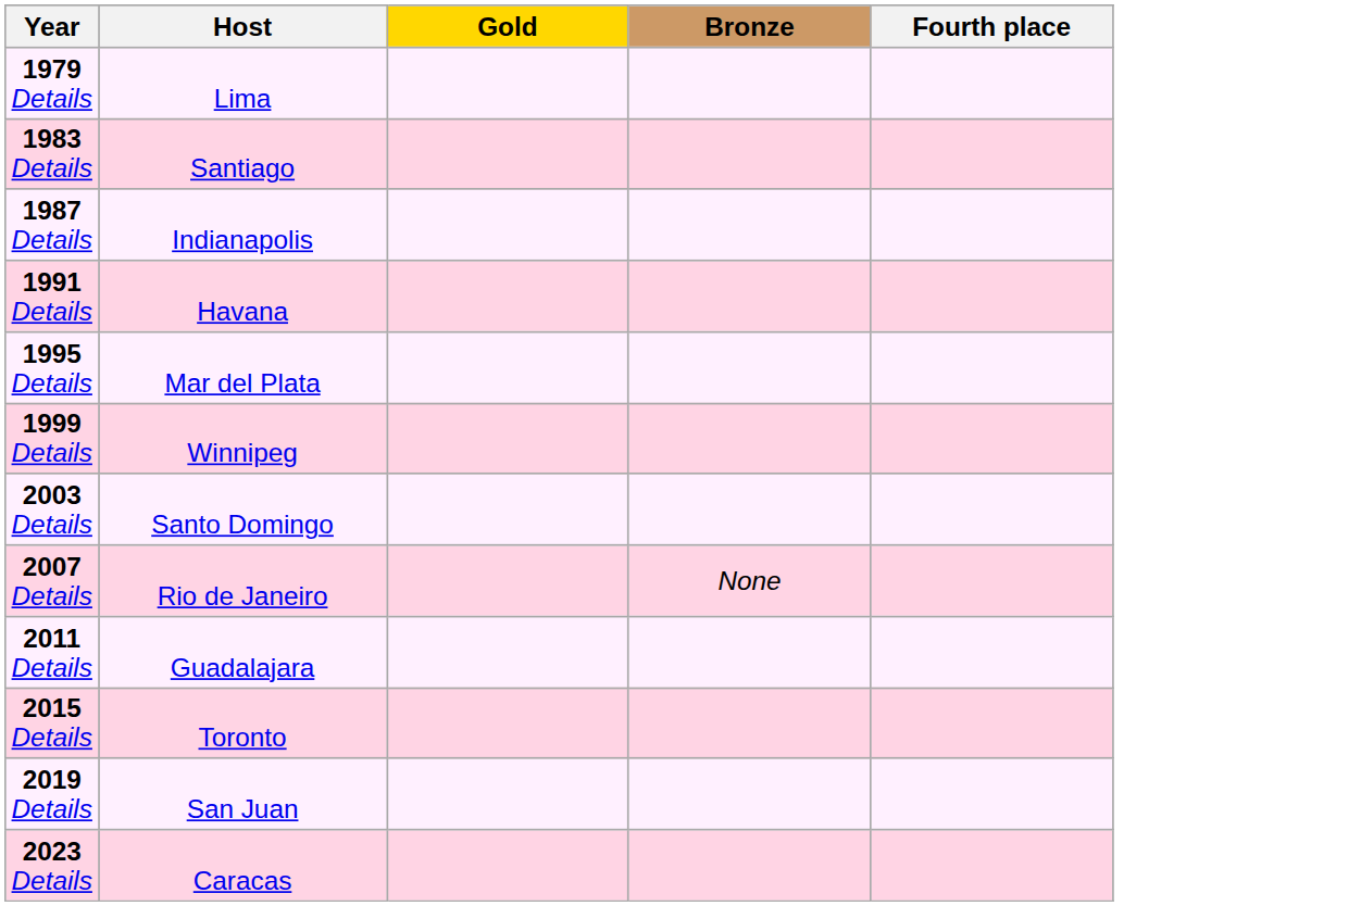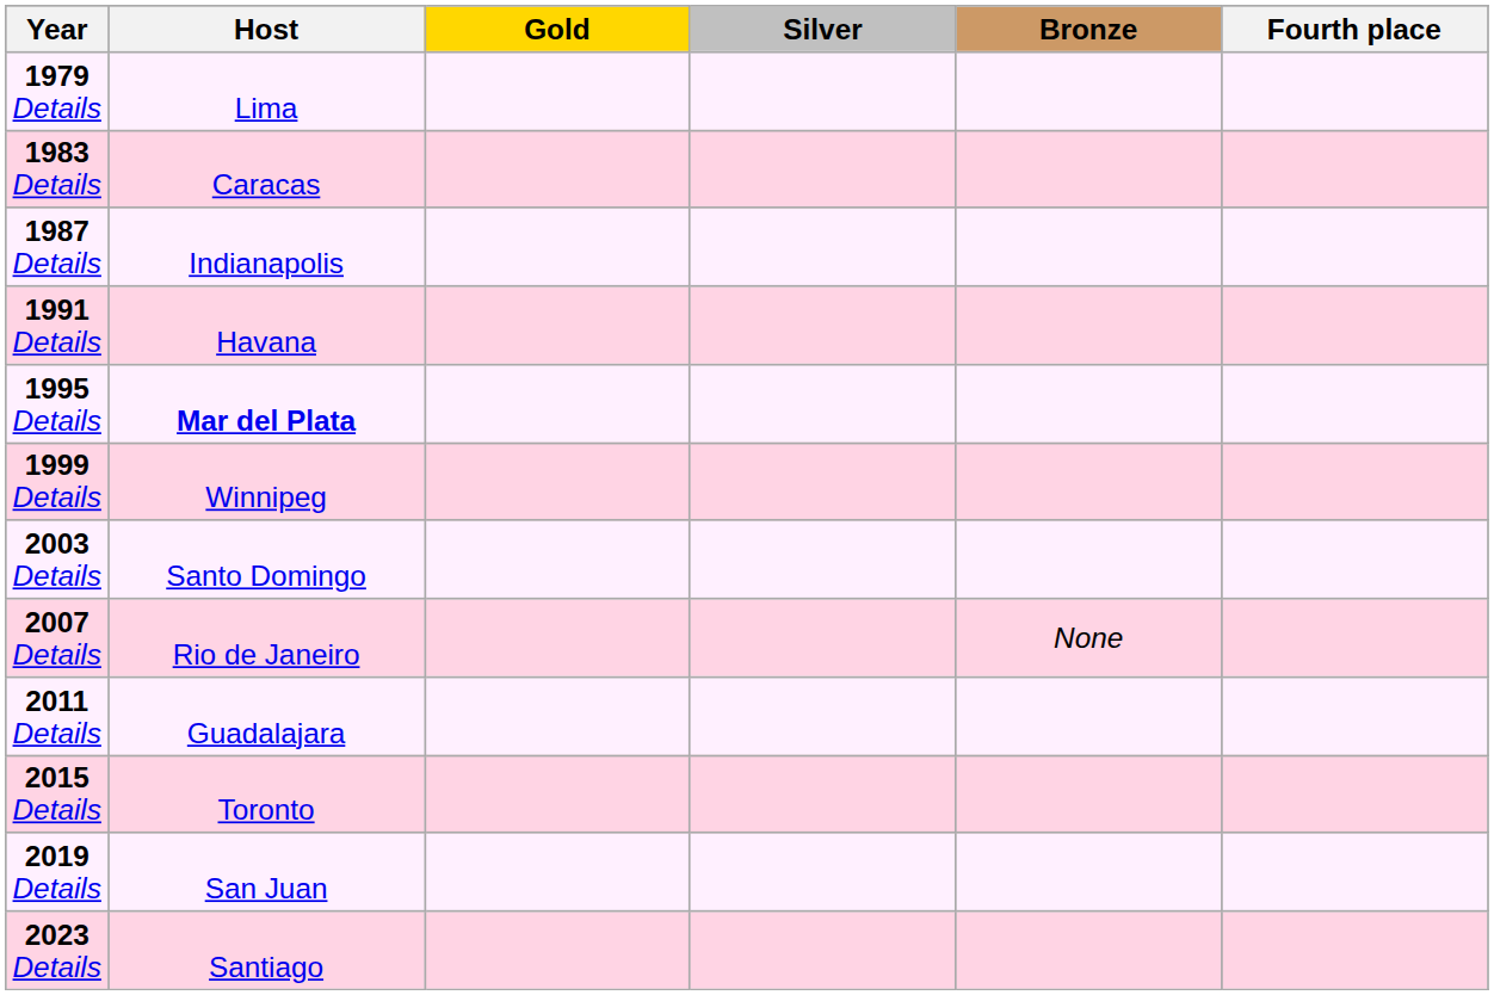+ column: Silver
1983 Details | Host: Santiago -> Caracas
1995 Details | Host: normal -> bold
2023 Details | Host: Caracas -> Santiago
